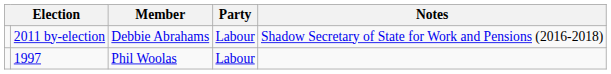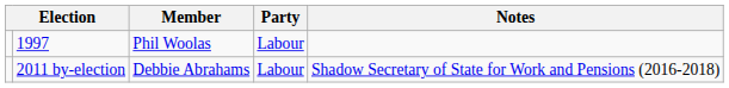rows swapped: 1997 <-> 2011 by-election
